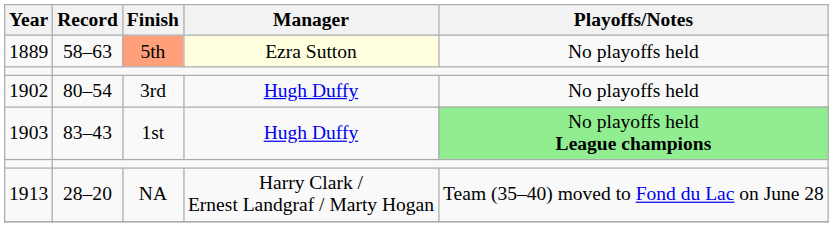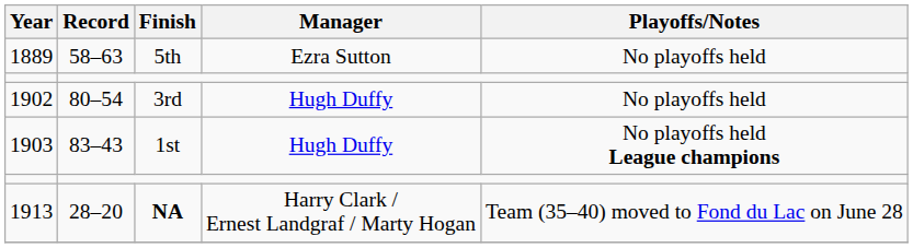1889 | Finish: lightsalmon background -> no background
1889 | Manager: lightyellow background -> no background
1903 | Playoffs/Notes: lightgreen background -> no background
1913 | Finish: normal -> bold
